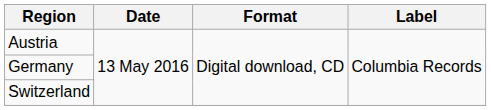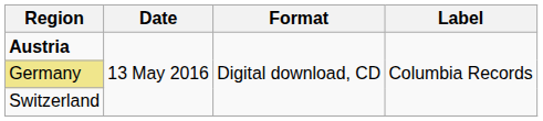Austria | Region: normal -> bold
Germany | Region: no background -> khaki background
